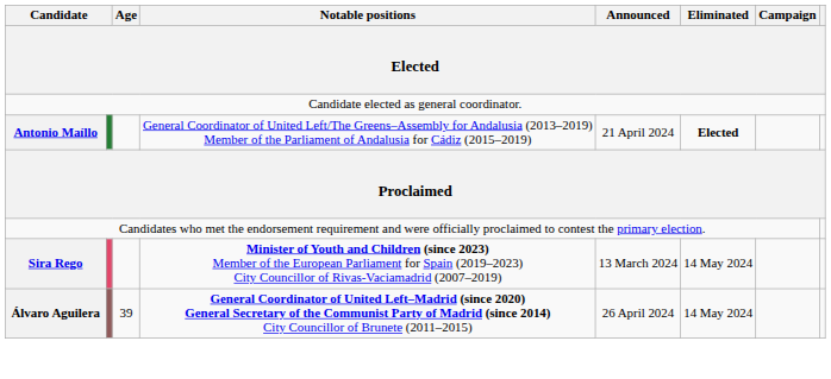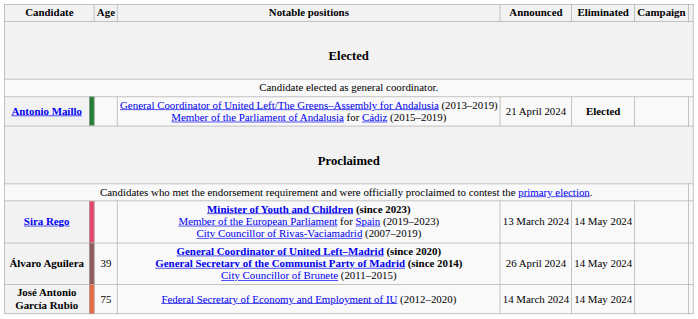+ row: José Antonio García Rubio | 75 | Federal Secretary of Economy and Employment of IU (2012–2020) | 14 March 2024 | 14 May 2024
